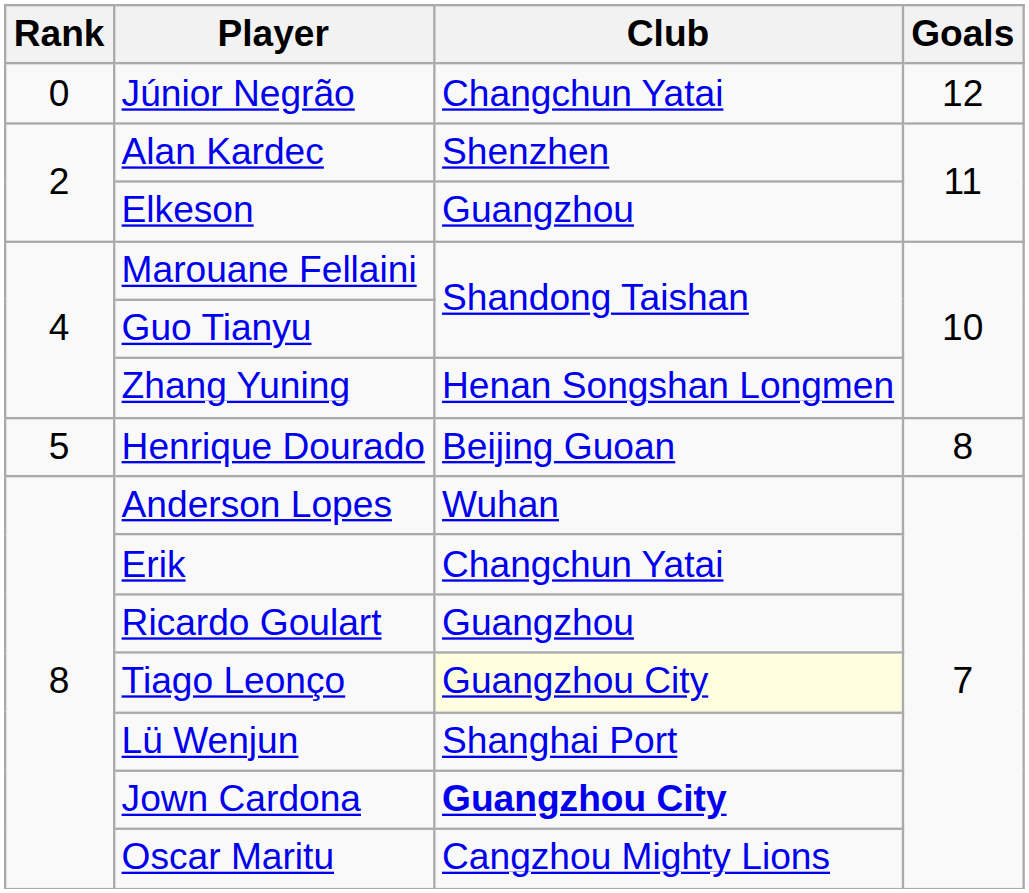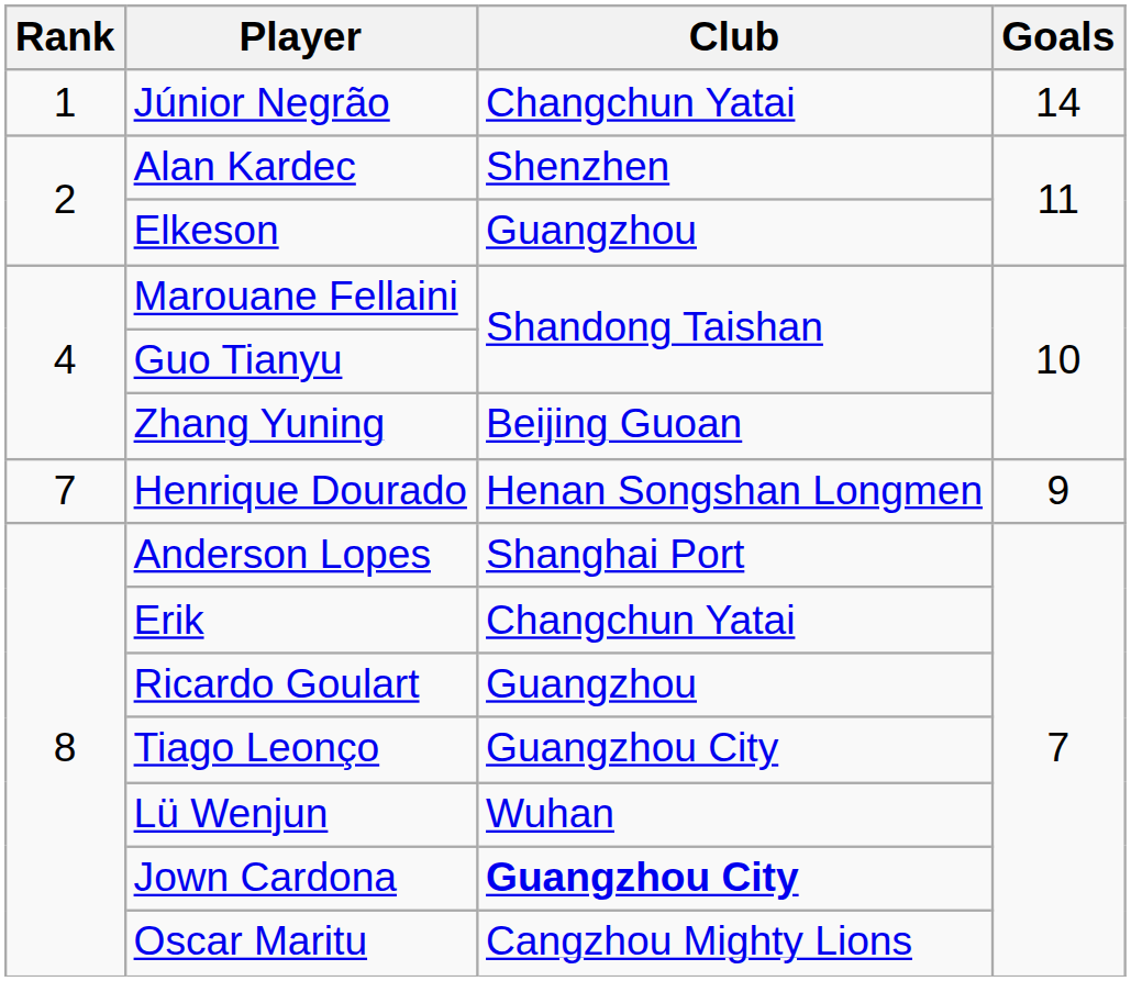Júnior Negrão | Rank: 0 -> 1
Júnior Negrão | Goals: 12 -> 14
Zhang Yuning | Club: Henan Songshan Longmen -> Beijing Guoan
Henrique Dourado | Rank: 5 -> 7
Henrique Dourado | Club: Beijing Guoan -> Henan Songshan Longmen
Henrique Dourado | Goals: 8 -> 9
Anderson Lopes | Club: Wuhan -> Shanghai Port
Tiago Leonço | Club: lightyellow background -> no background
Lü Wenjun | Club: Shanghai Port -> Wuhan
